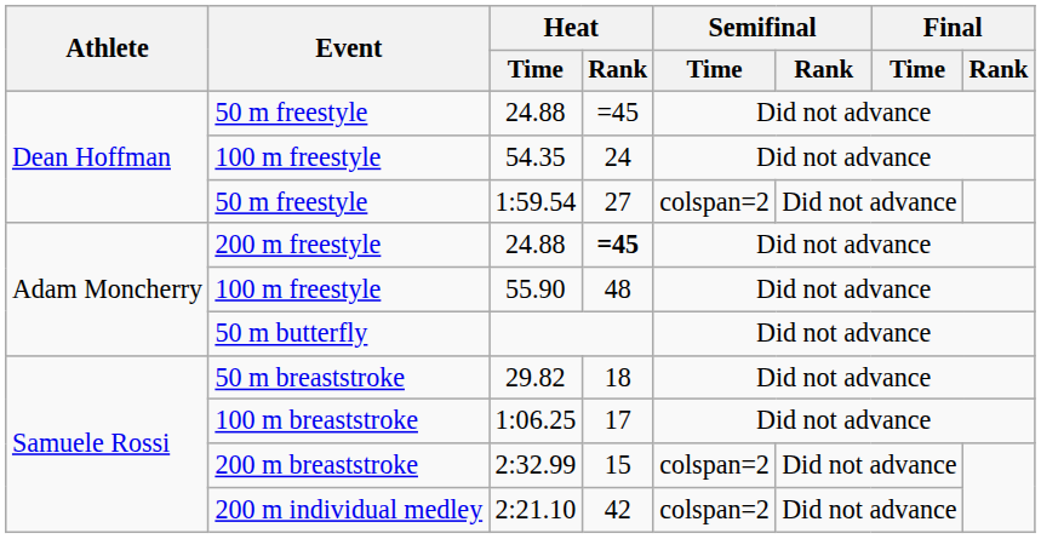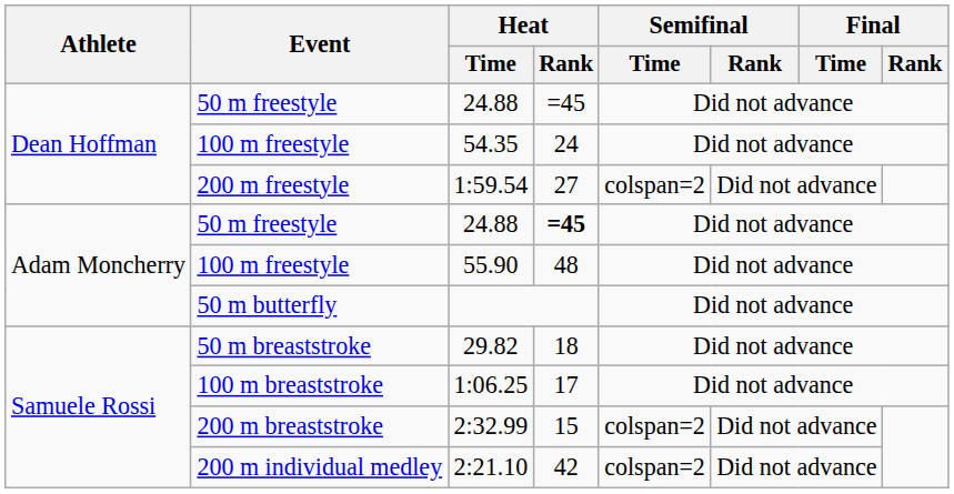1:59.54 | Event: 50 m freestyle -> 200 m freestyle
Adam Moncherry / 24.88 | Event: 200 m freestyle -> 50 m freestyle
